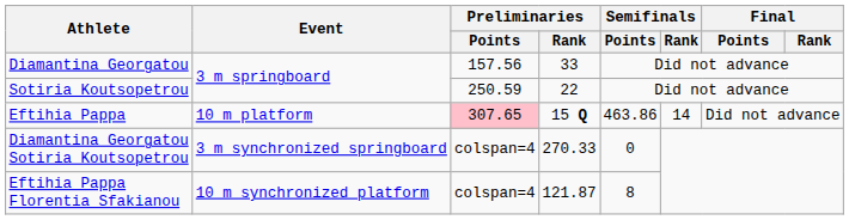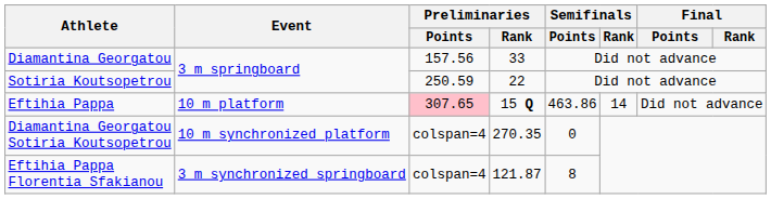Diamantina Georgatou Sotiria Koutsopetrou | Event: 3 m synchronized springboard -> 10 m synchronized platform
Diamantina Georgatou Sotiria Koutsopetrou | Preliminaries / Rank: 270.33 -> 270.35
Eftihia Pappa Florentia Sfakianou | Event: 10 m synchronized platform -> 3 m synchronized springboard
